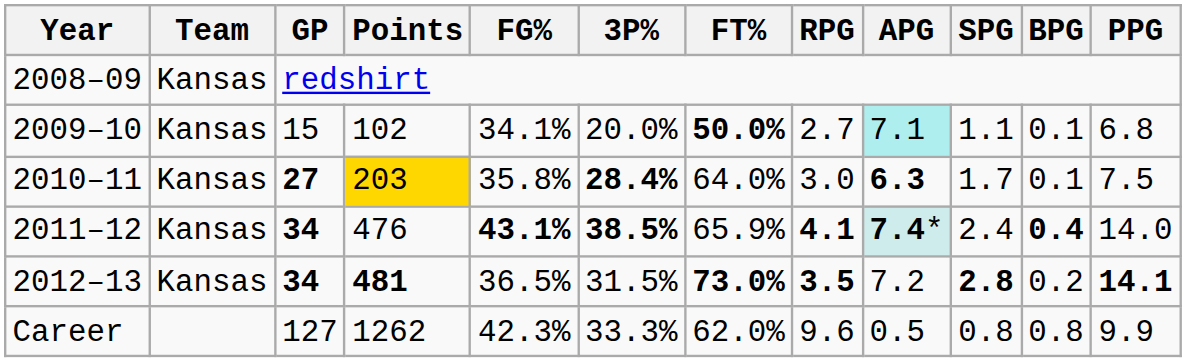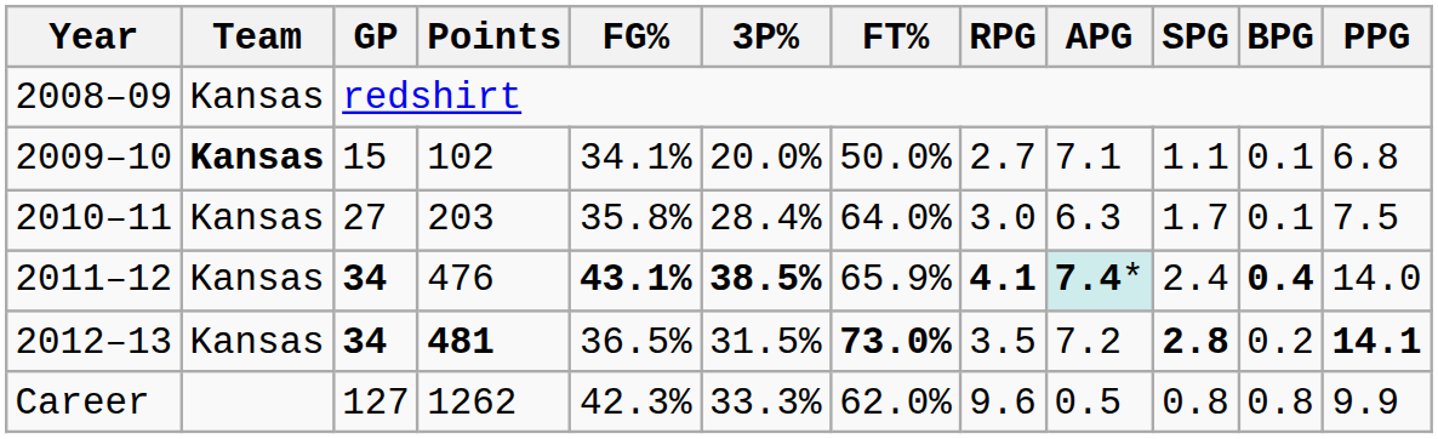2009–10 | Team: normal -> bold
2009–10 | FT%: bold -> normal
2009–10 | APG: paleturquoise background -> no background
2010–11 | GP: bold -> normal
2010–11 | Points: gold background -> no background
2010–11 | 3P%: bold -> normal
2010–11 | APG: bold -> normal
2012–13 | RPG: bold -> normal
